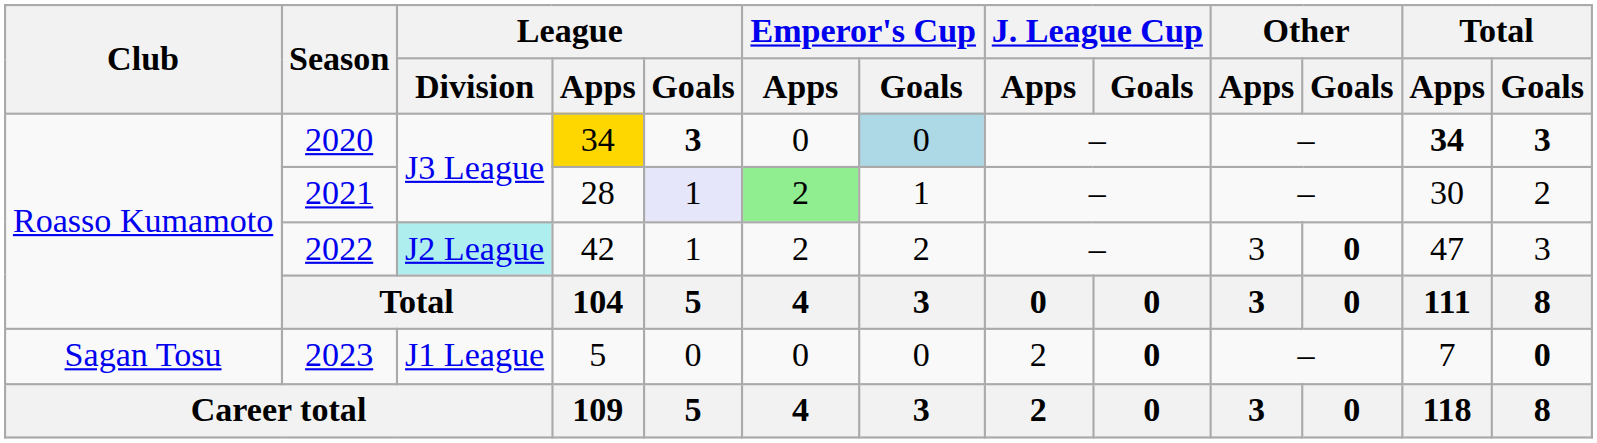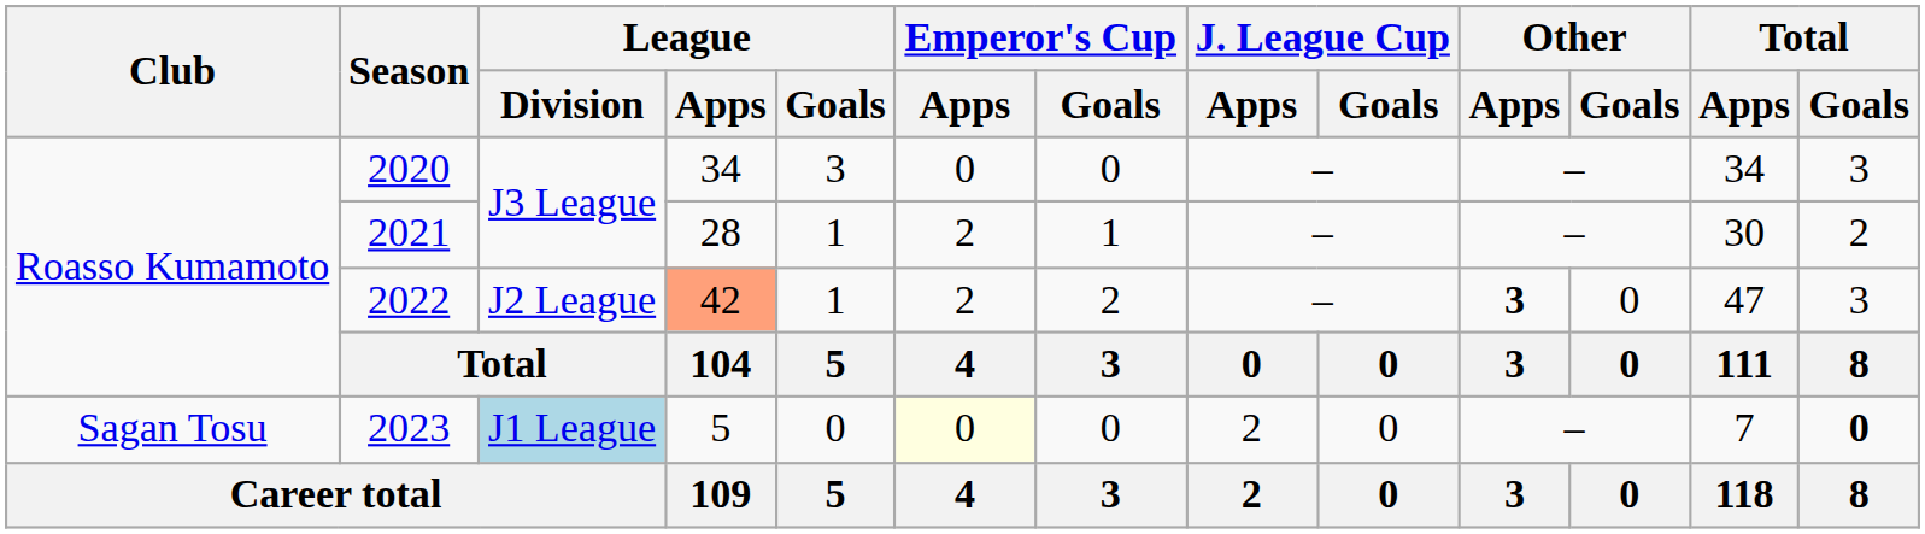2020 | League / Apps: gold background -> no background
2020 | League / Goals: bold -> normal
2020 | Emperor's Cup / Goals: lightblue background -> no background
2020 | Total / Apps: bold -> normal
2020 | Total / Goals: bold -> normal
2021 | League / Goals: lavender background -> no background
2021 | Emperor's Cup / Apps: lightgreen background -> no background
2022 | League / Division: paleturquoise background -> no background
2022 | League / Apps: no background -> lightsalmon background
2022 | Other / Apps: normal -> bold
2022 | Other / Goals: bold -> normal
2023 | League / Division: no background -> lightblue background
2023 | Emperor's Cup / Apps: no background -> lightyellow background
2023 | J. League Cup / Goals: bold -> normal
